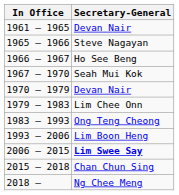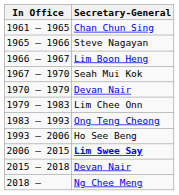row 2 | Secretary-General: Devan Nair -> Chan Chun Sing
row 4 | Secretary-General: Ho See Beng -> Lim Boon Heng
row 9 | Secretary-General: Lim Boon Heng -> Ho See Beng
row 11 | Secretary-General: Chan Chun Sing -> Devan Nair
